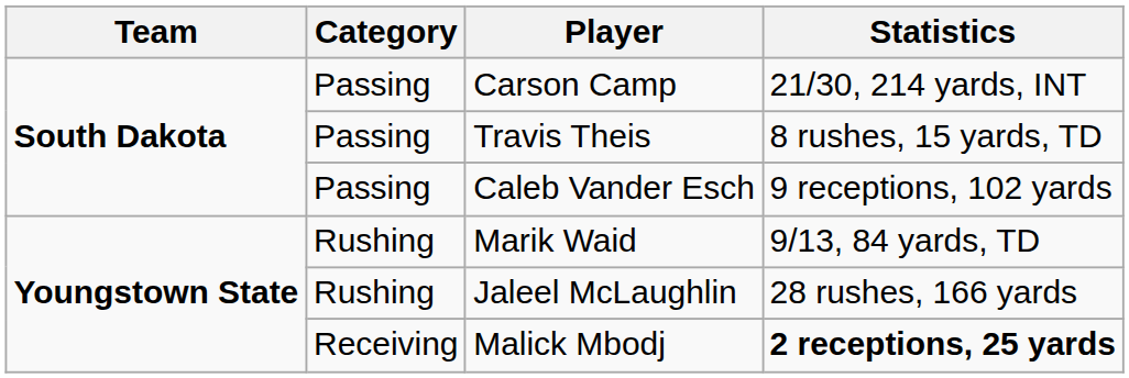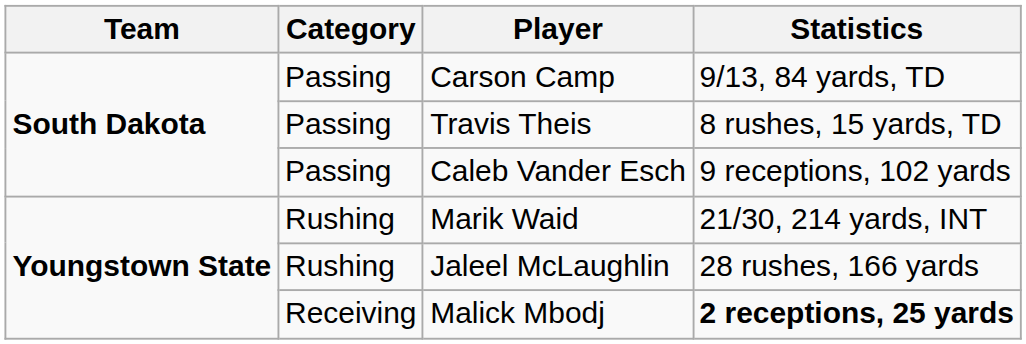Carson Camp | Statistics: 21/30, 214 yards, INT -> 9/13, 84 yards, TD
Marik Waid | Statistics: 9/13, 84 yards, TD -> 21/30, 214 yards, INT
